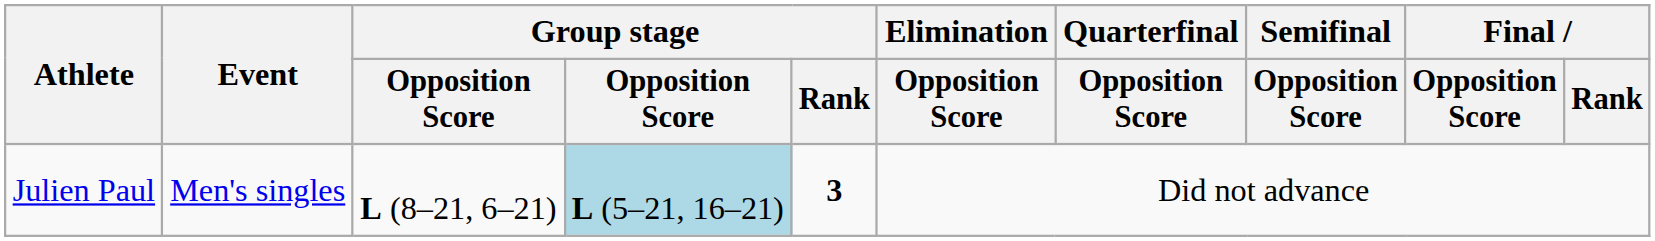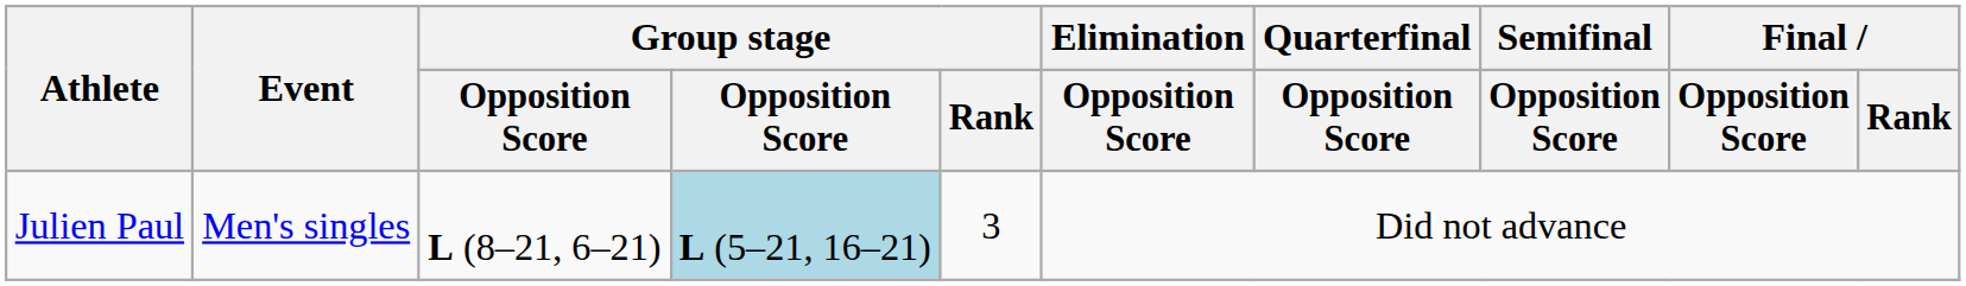Julien Paul | Group stage / Rank: bold -> normal
